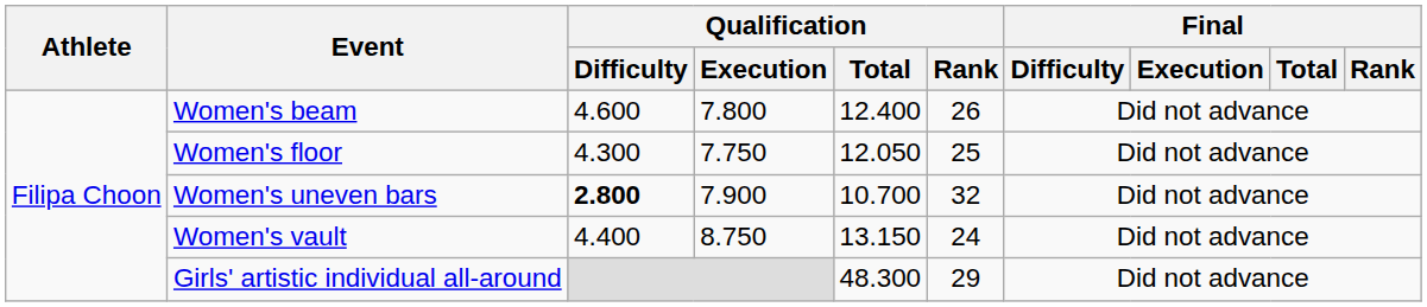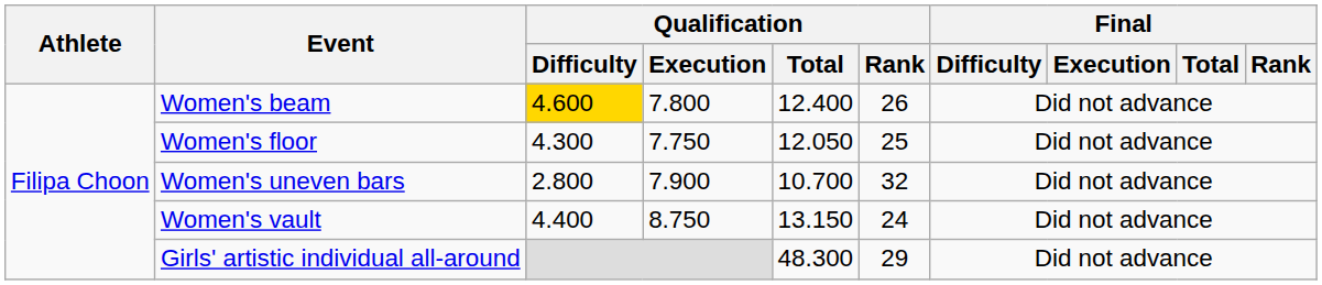Women's beam | Qualification / Difficulty: no background -> gold background
Women's uneven bars | Qualification / Difficulty: bold -> normal
